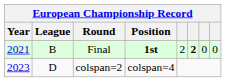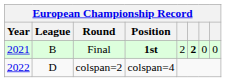colspan=2 | Year: 2023 -> 2022
